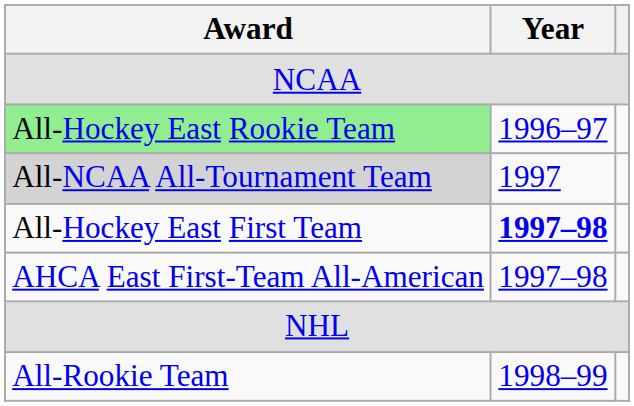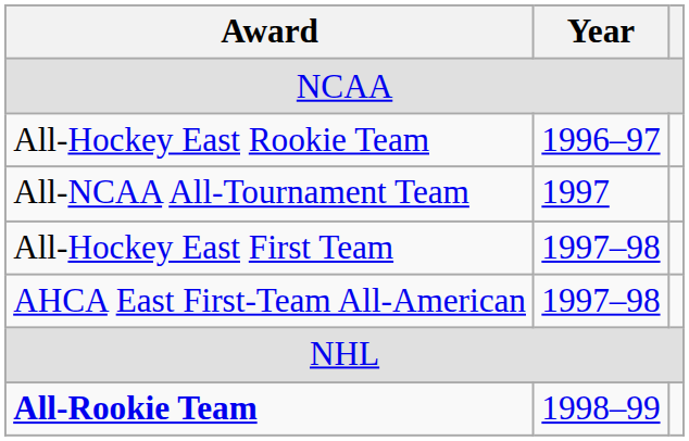All-Hockey East Rookie Team | Award: lightgreen background -> no background
All-NCAA All-Tournament Team | Award: lightgrey background -> no background
All-Hockey East First Team | Year: bold -> normal
All-Rookie Team | Award: normal -> bold
